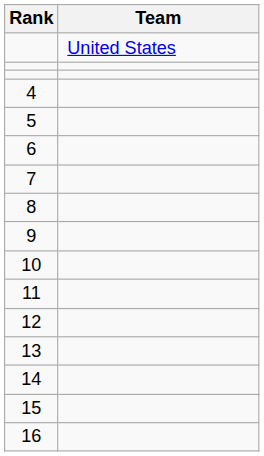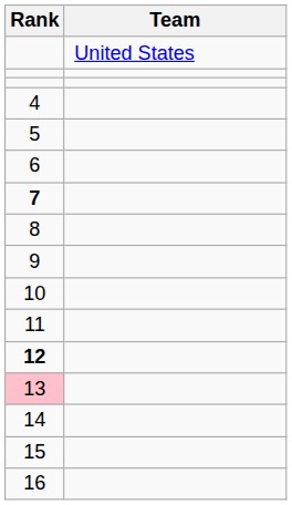row 8 | Rank: normal -> bold
row 13 | Rank: normal -> bold
row 14 | Rank: no background -> pink background
